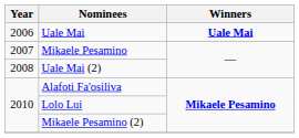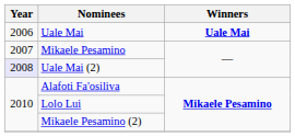Uale Mai (2) | Year: no background -> lavender background
